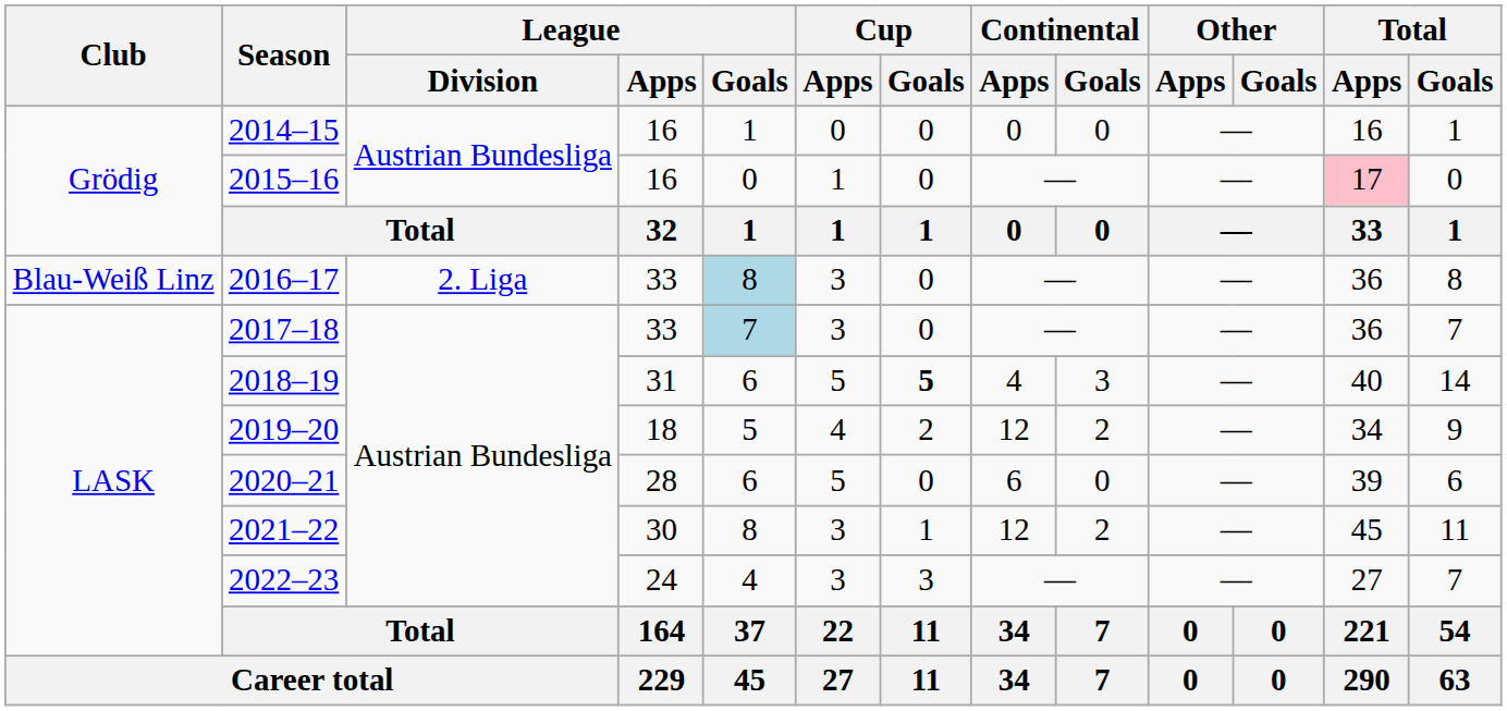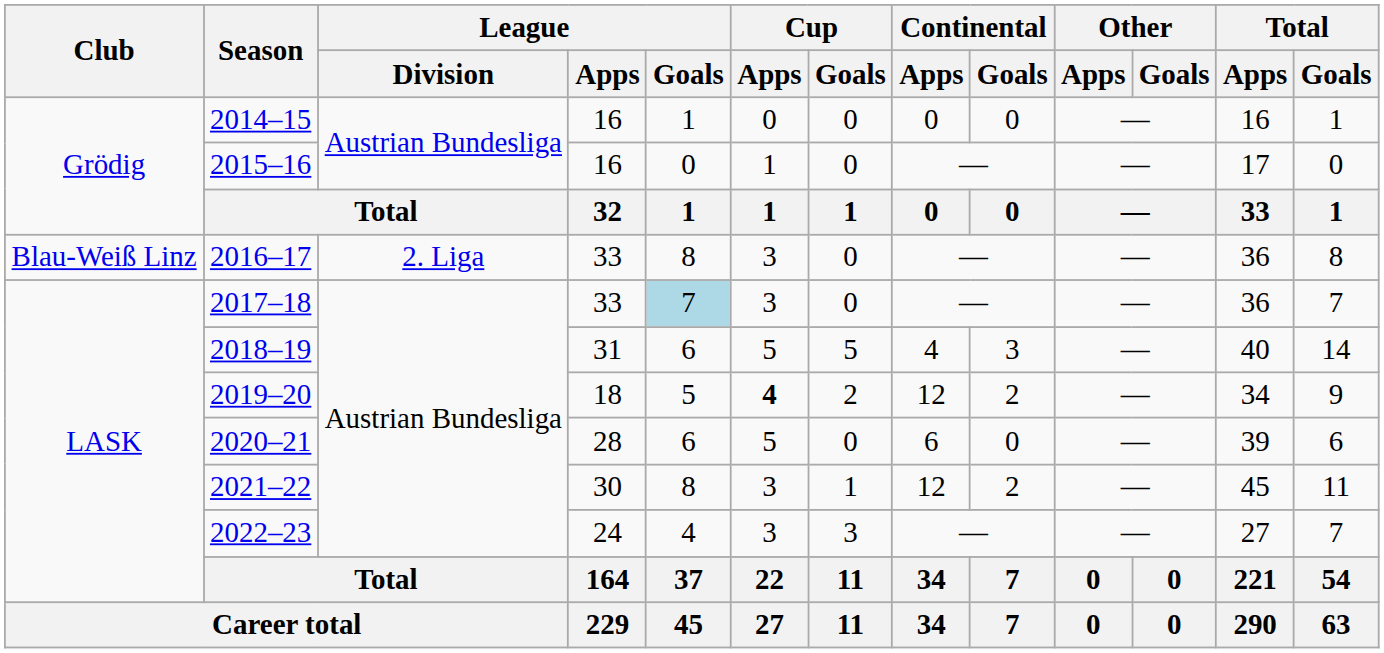2015–16 | Total / Apps: pink background -> no background
2016–17 | League / Goals: lightblue background -> no background
2018–19 | Cup / Goals: bold -> normal
2019–20 | Cup / Apps: normal -> bold
